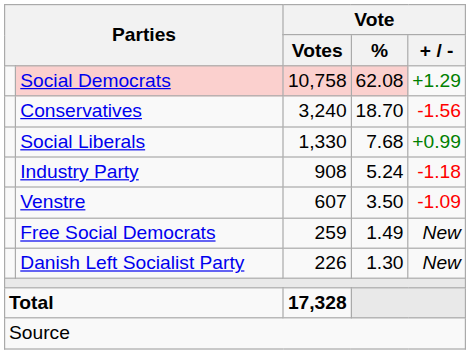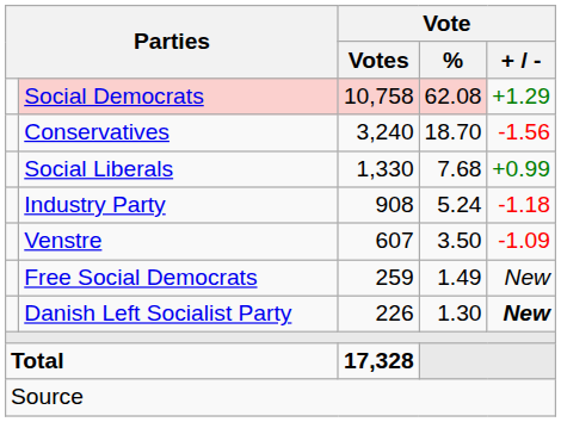Danish Left Socialist Party | Vote / + / -: normal -> bold
